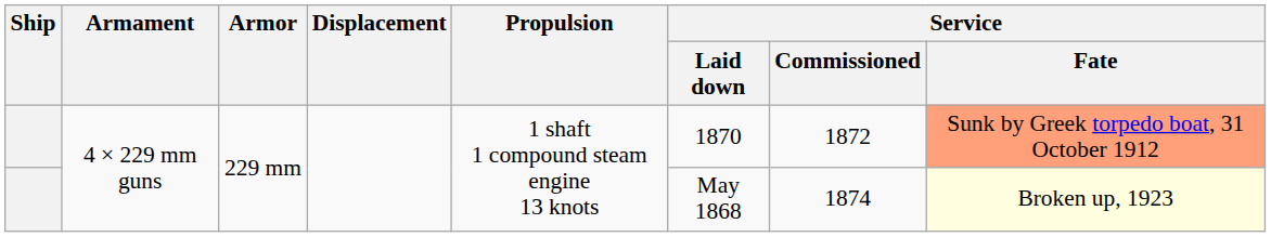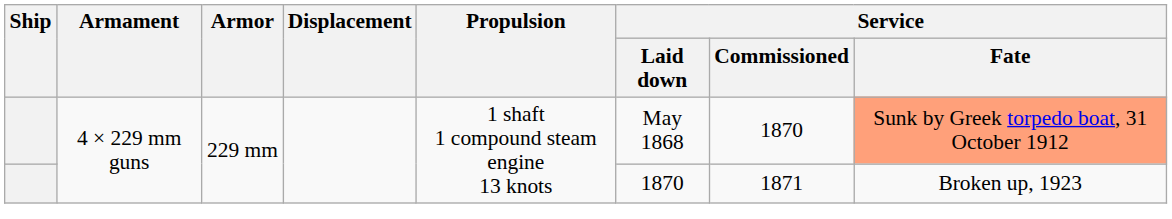row 3 | Service / Laid down: 1870 -> May 1868
row 3 | Service / Commissioned: 1872 -> 1870
row 4 | Service / Laid down: May 1868 -> 1870
row 4 | Service / Commissioned: 1874 -> 1871
row 4 | Service / Fate: lightyellow background -> no background
